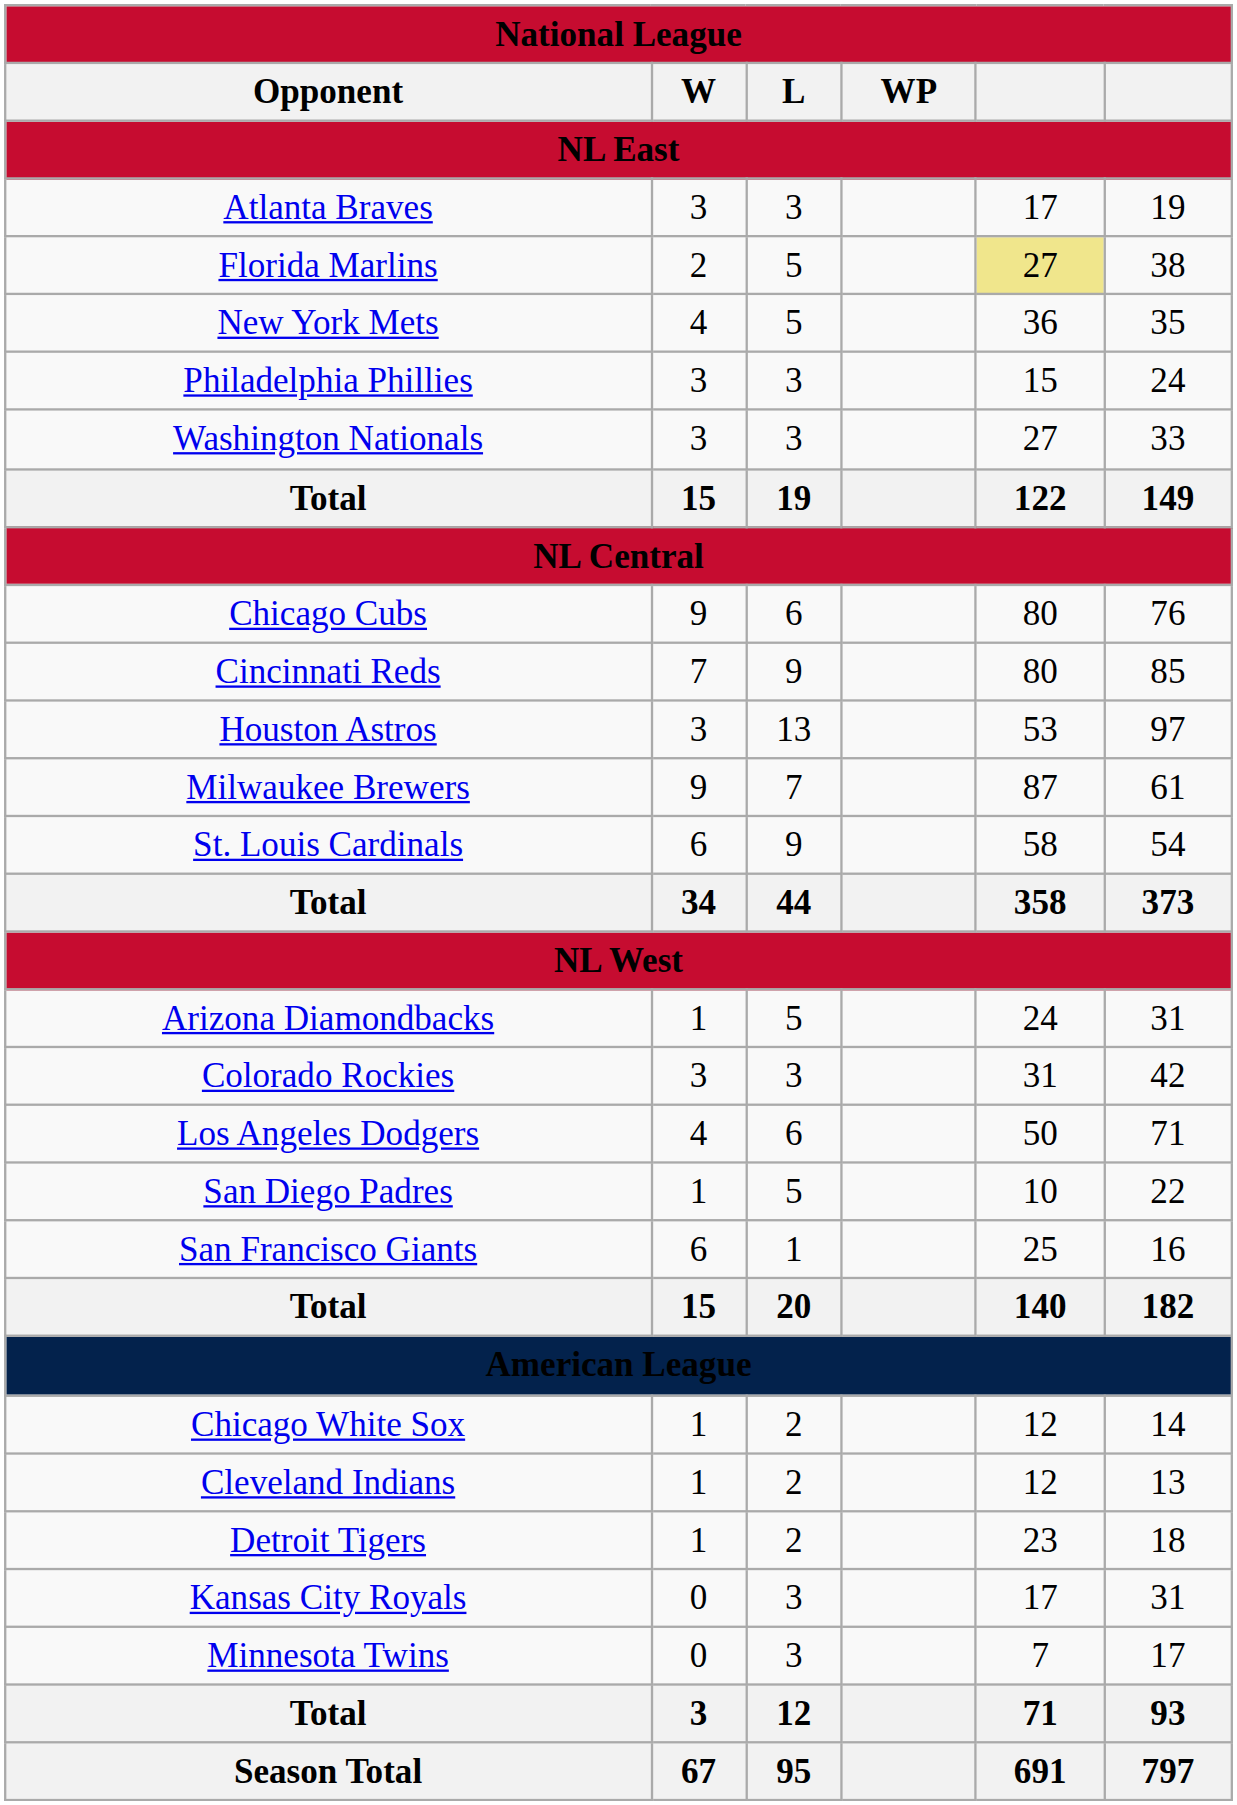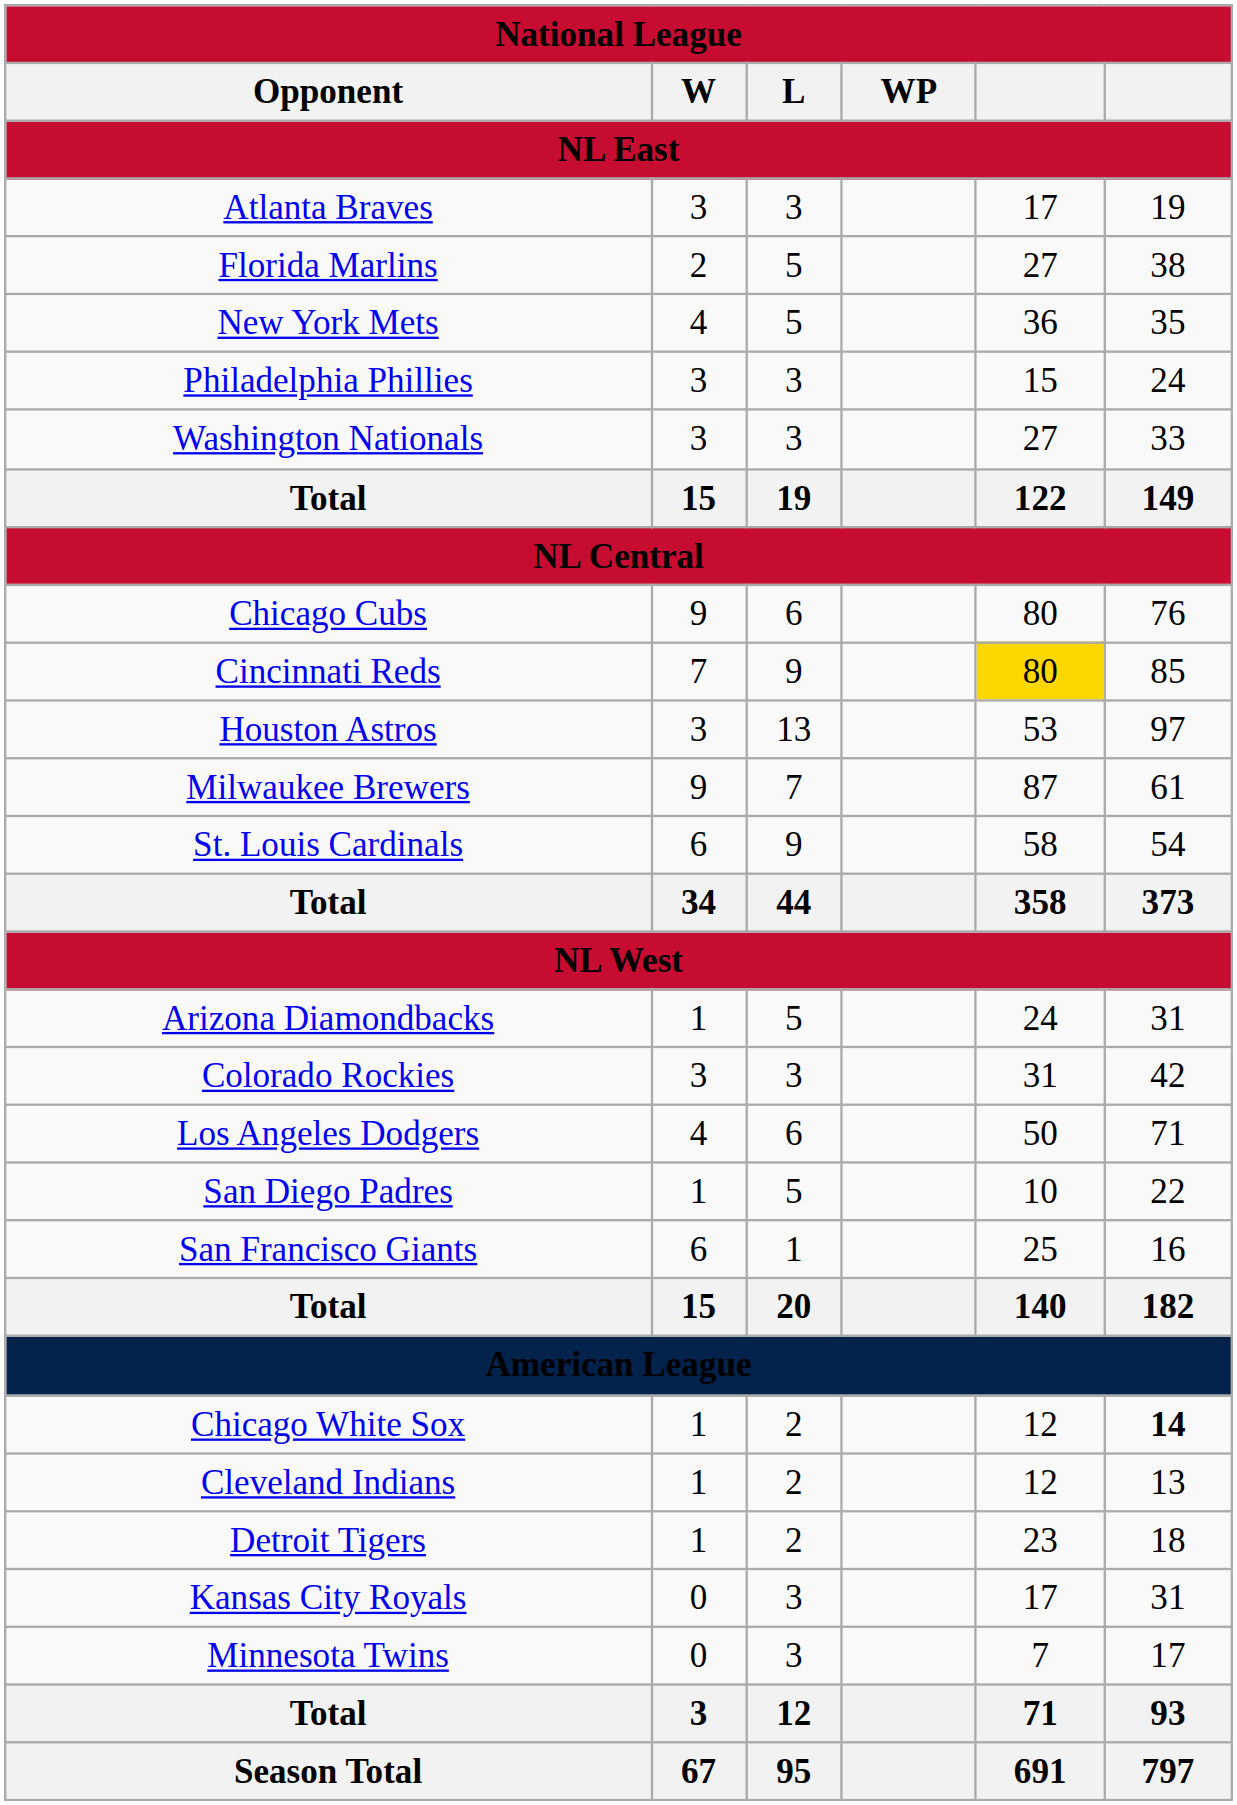Florida Marlins | column 5: khaki background -> no background
Cincinnati Reds | column 5: no background -> gold background
Chicago White Sox | column 6: normal -> bold
